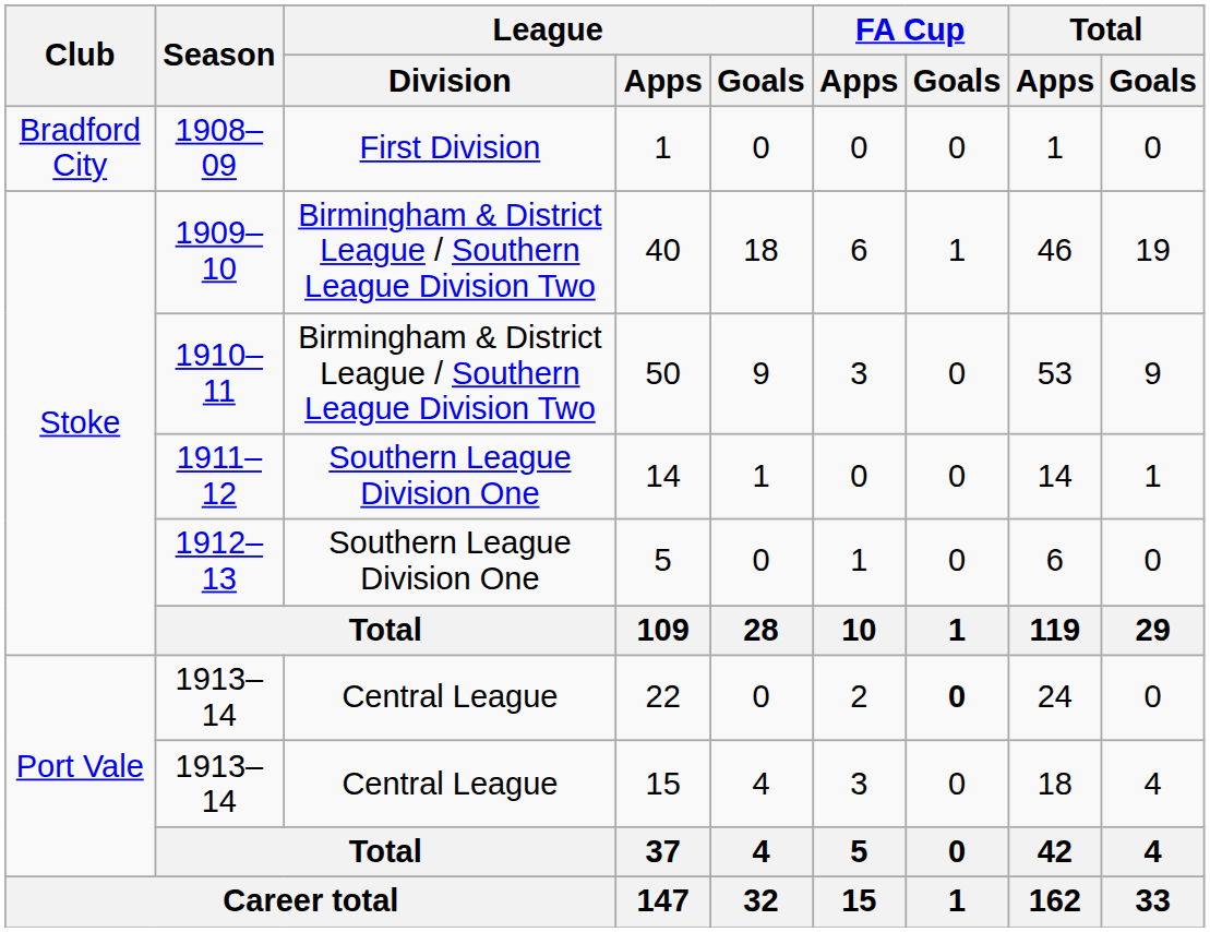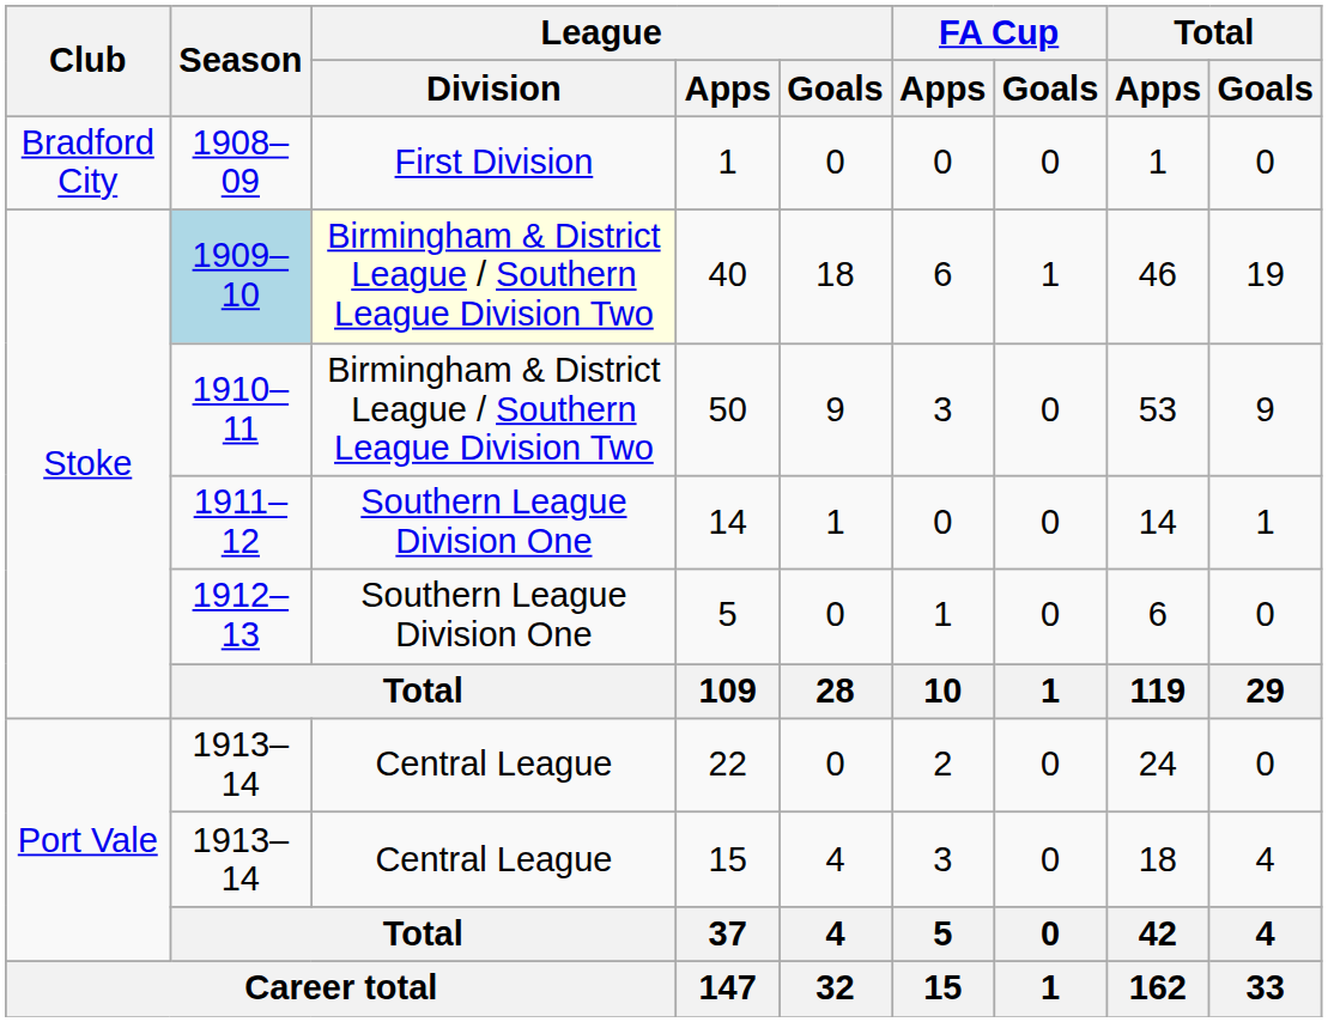40 | Season: no background -> lightblue background
40 | League / Division: no background -> lightyellow background
22 | FA Cup / Goals: bold -> normal
